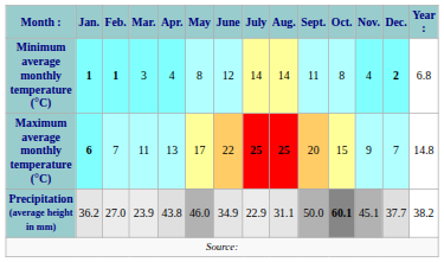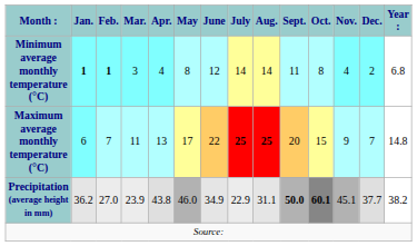Minimum average monthly temperature (°C) | Dec.: bold -> normal
Maximum average monthly temperature (°C) | Jan.: bold -> normal
Precipitation (average height in mm) | Sept.: normal -> bold
